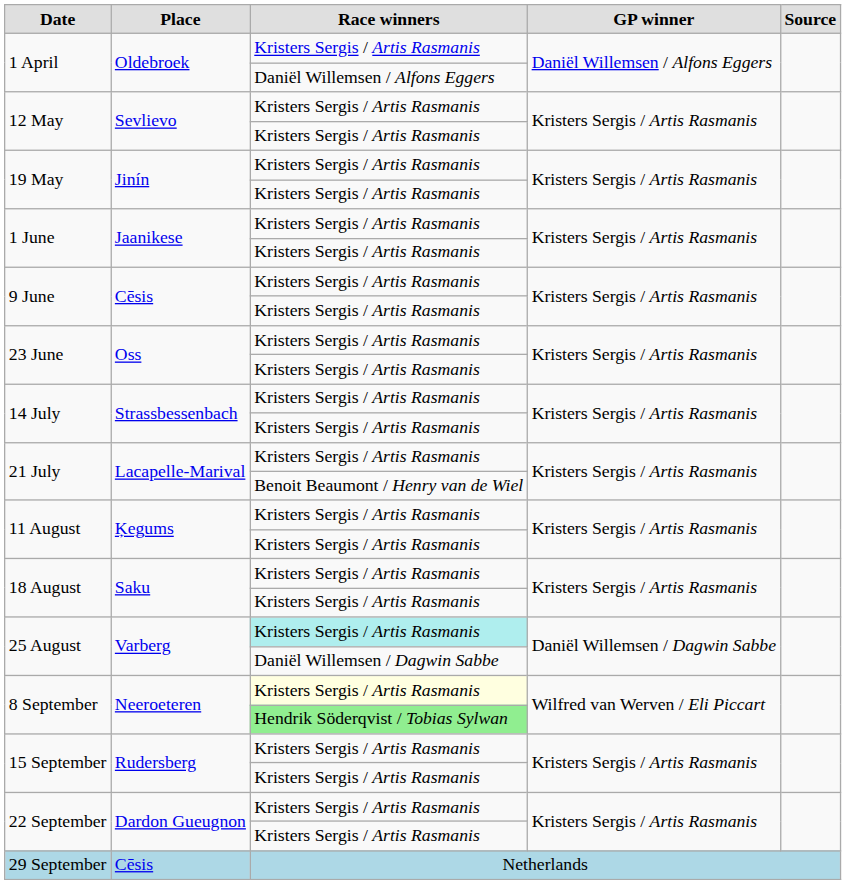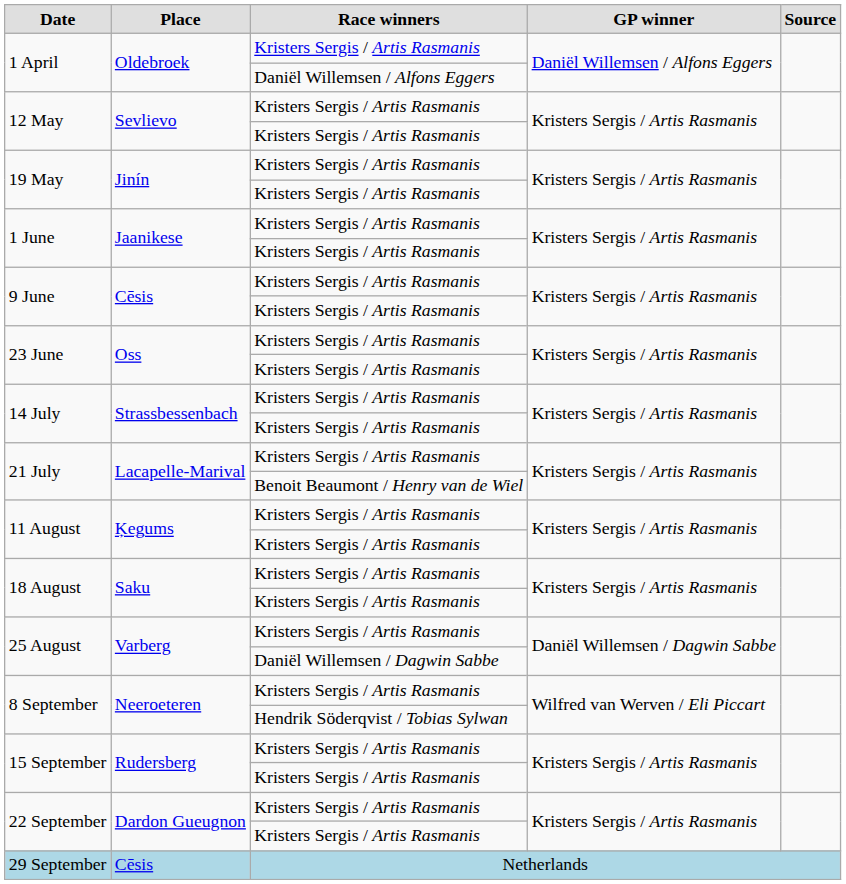25 August / Kristers Sergis / Artis Rasmanis | Race winners: paleturquoise background -> no background
8 September / Kristers Sergis / Artis Rasmanis | Race winners: lightyellow background -> no background
8 September / Hendrik Söderqvist / Tobias Sylwan | Race winners: lightgreen background -> no background
